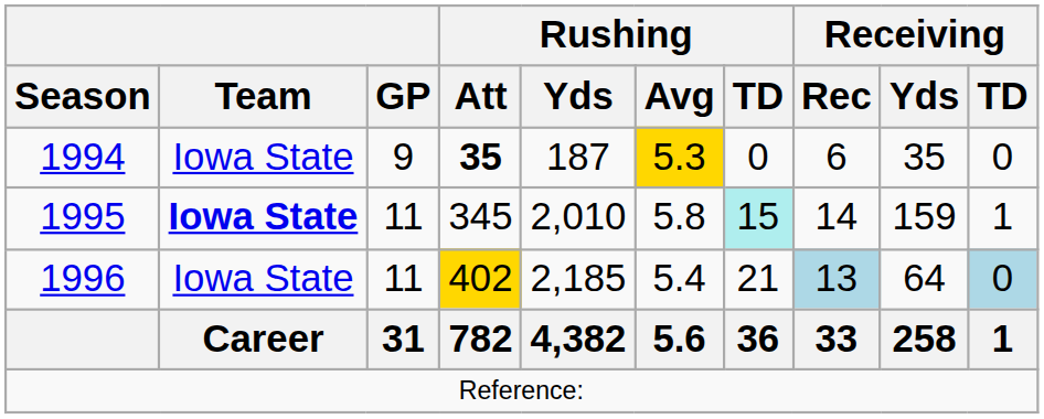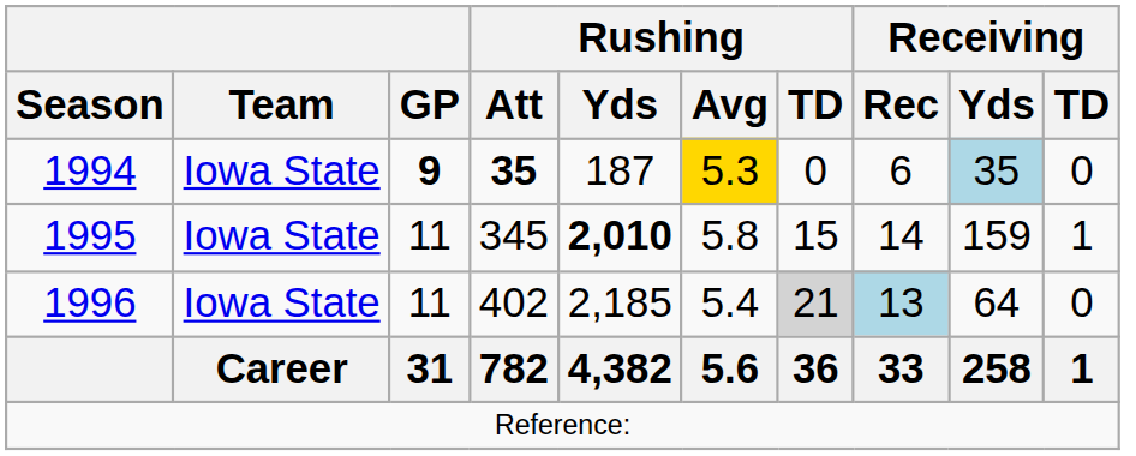1994 | GP: normal -> bold
1994 | Receiving / Yds: no background -> lightblue background
1995 | Team: bold -> normal
1995 | Rushing / Yds: normal -> bold
1995 | Rushing / TD: paleturquoise background -> no background
1996 | Rushing / Att: gold background -> no background
1996 | Rushing / TD: no background -> lightgrey background
1996 | Receiving / TD: lightblue background -> no background
